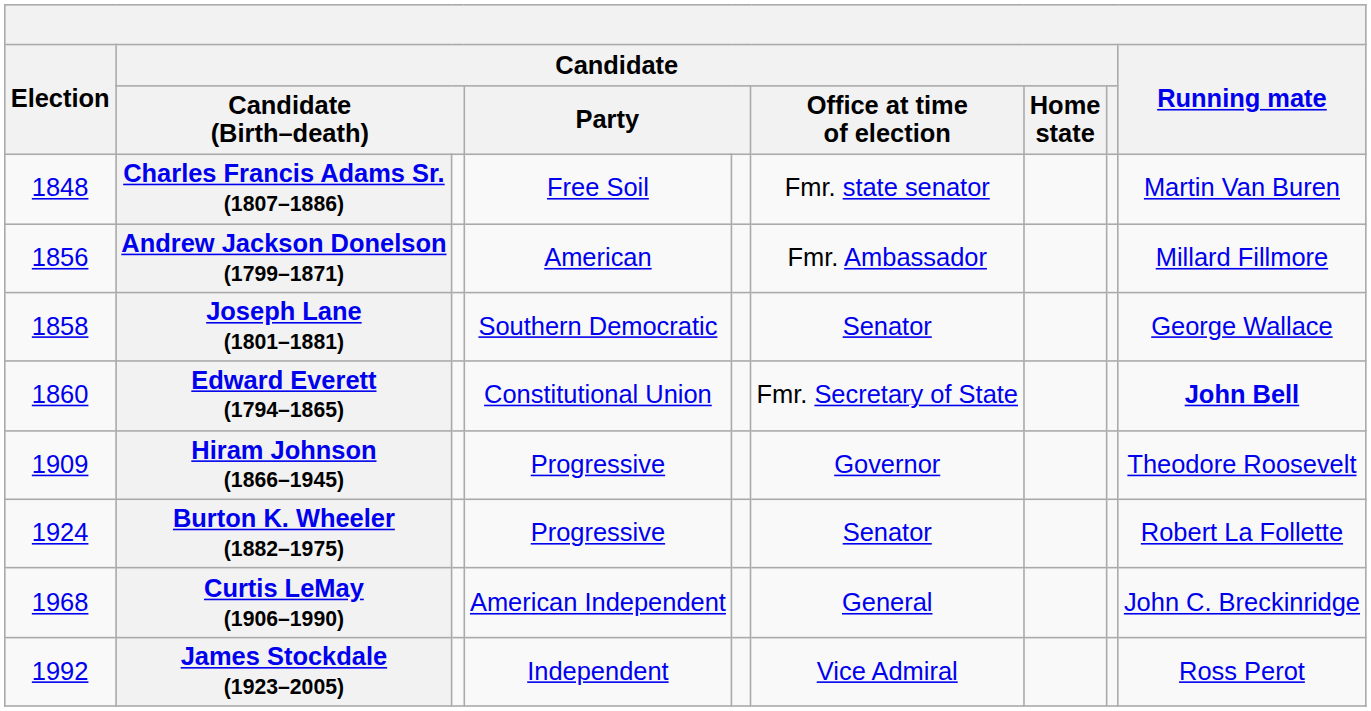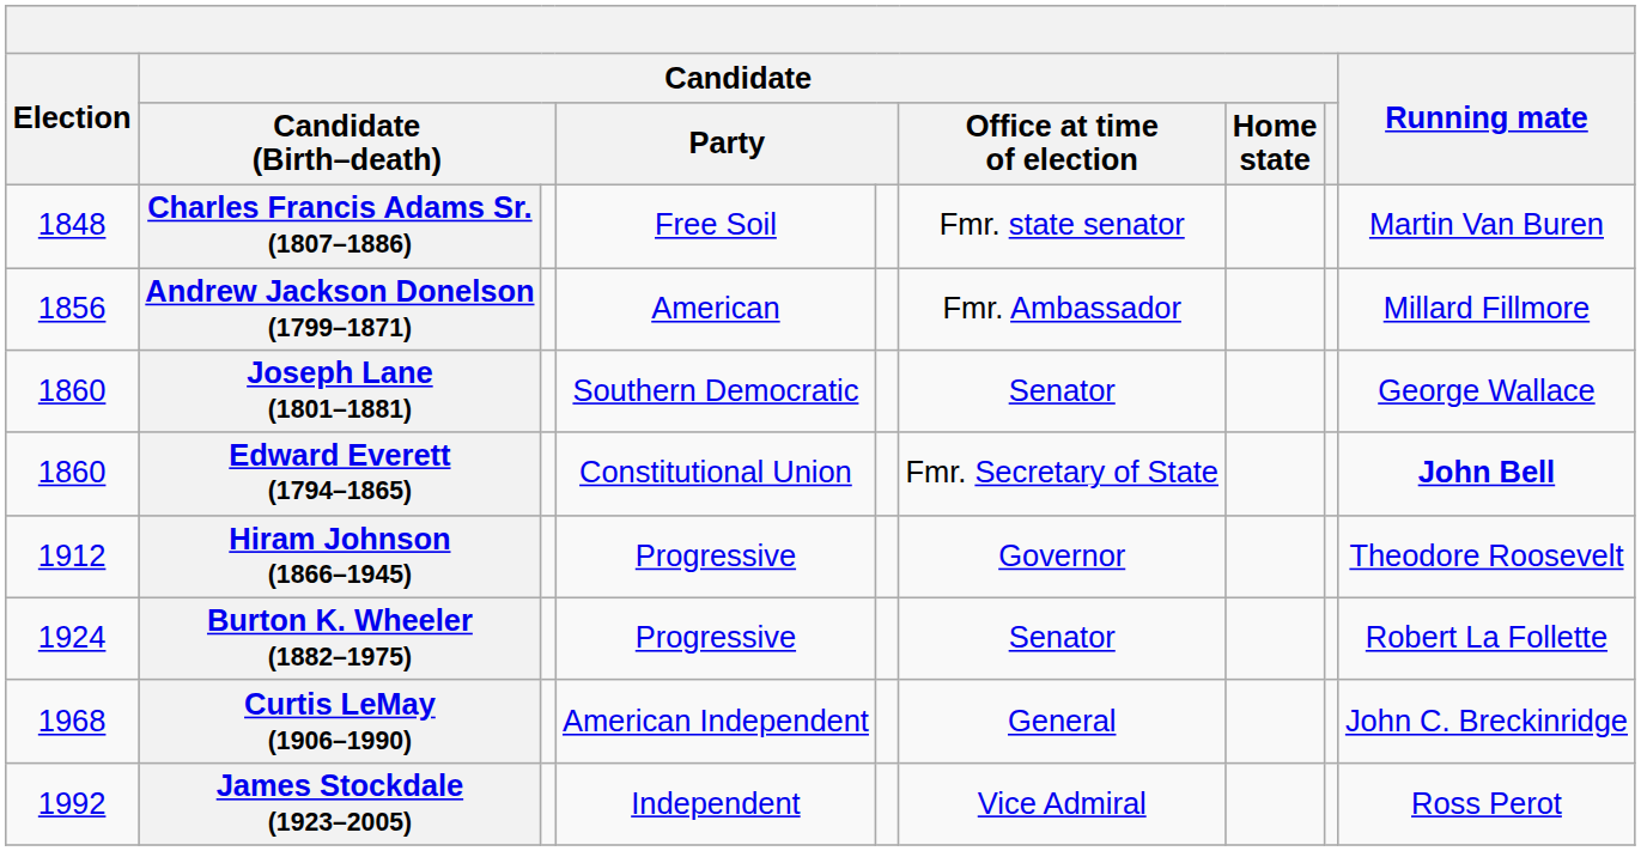Joseph Lane (1801–1881) | Election: 1858 -> 1860
Hiram Johnson (1866–1945) | Election: 1909 -> 1912
